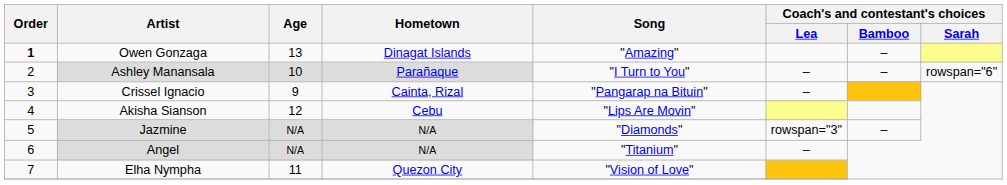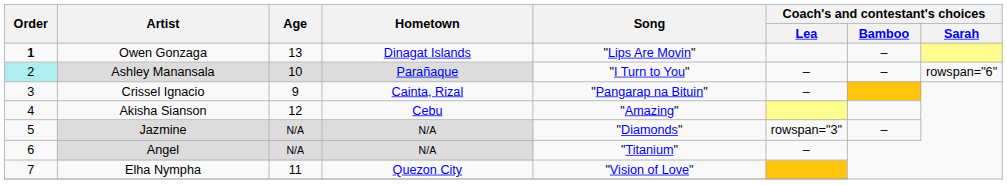Owen Gonzaga | Song: "Amazing" -> "Lips Are Movin"
Ashley Manansala | Order: no background -> paleturquoise background
Akisha Sianson | Song: "Lips Are Movin" -> "Amazing"
